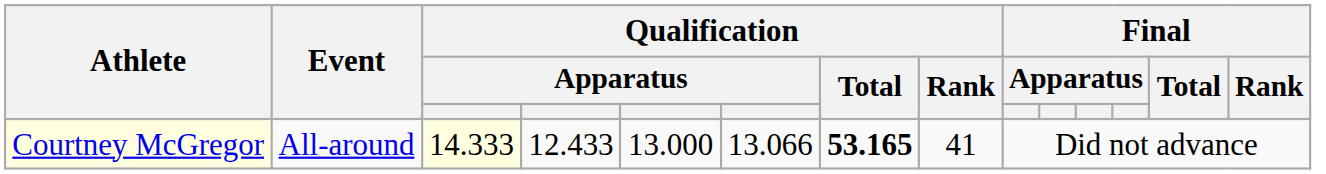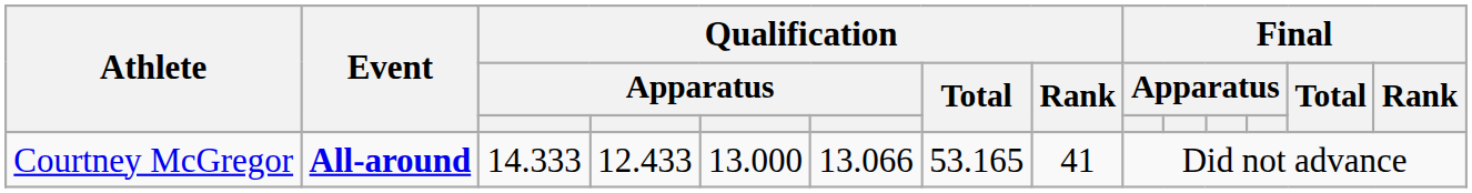row 4 | Athlete: lightyellow background -> no background
row 4 | Event: normal -> bold
row 4 | column 3: lightyellow background -> no background
row 4 | Qualification / Total: bold -> normal
